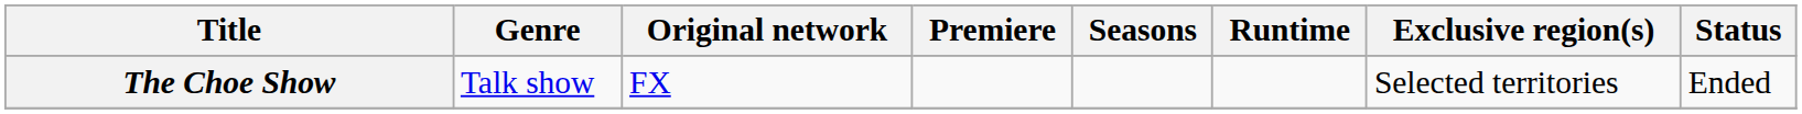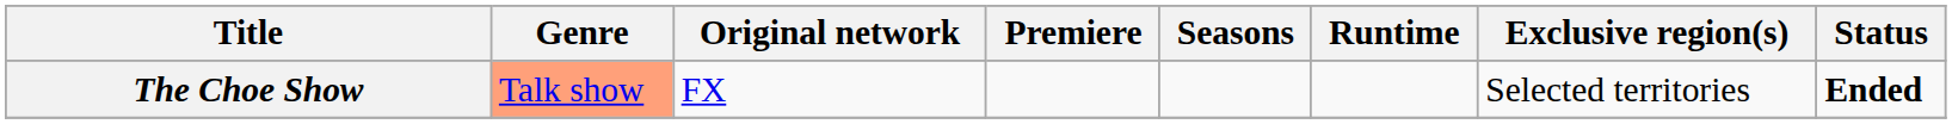The Choe Show | Genre: no background -> lightsalmon background
The Choe Show | Status: normal -> bold
